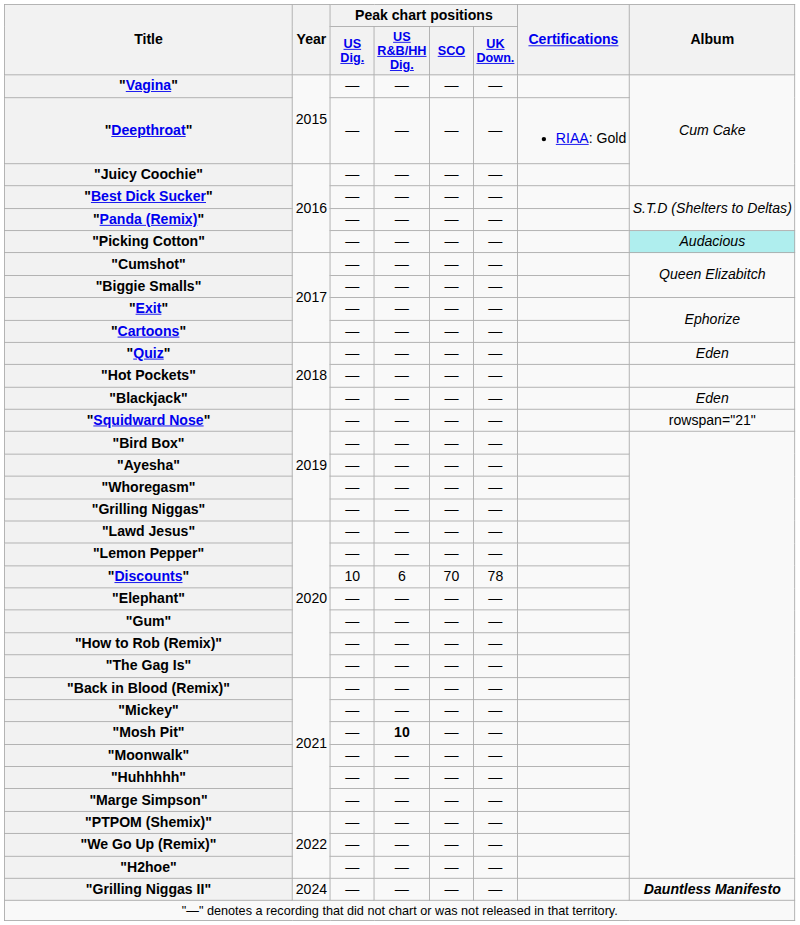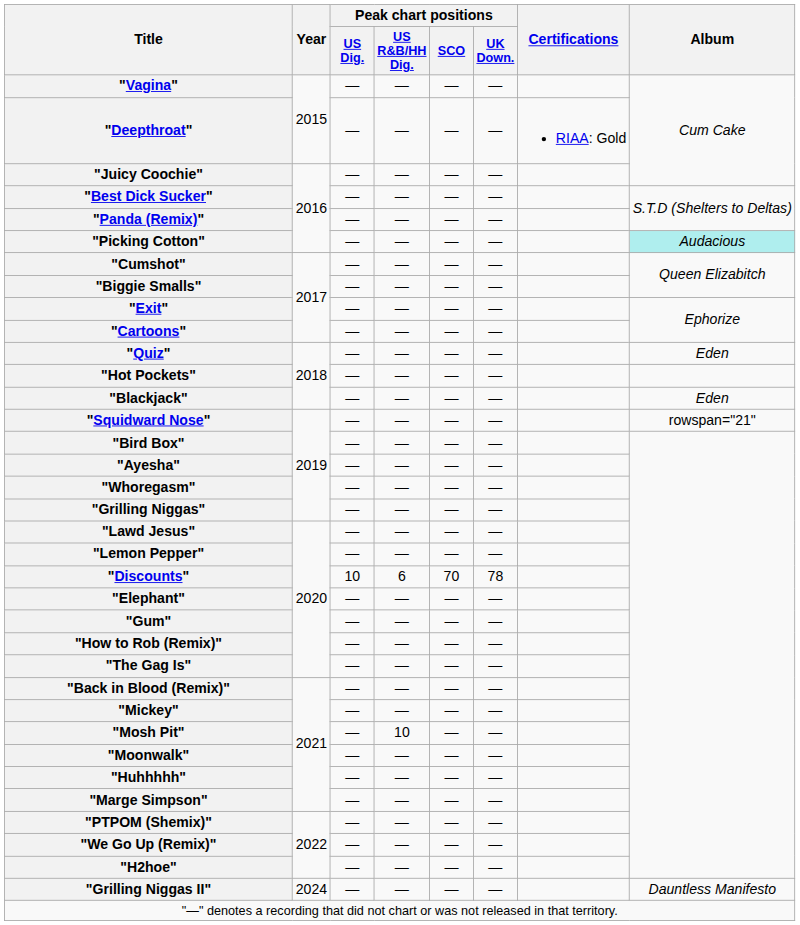"Mosh Pit" | Peak chart positions / US R&B/HH Dig.: bold -> normal
"Grilling Niggas II" | Album: bold -> normal
